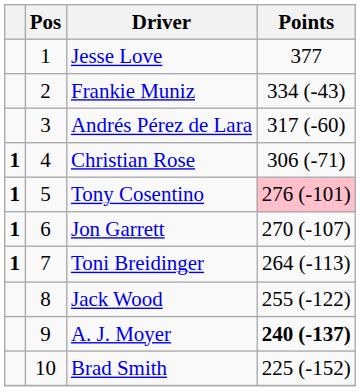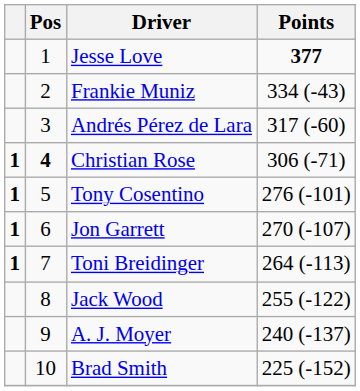Jesse Love | Points: normal -> bold
Christian Rose | Pos: normal -> bold
Tony Cosentino | Points: pink background -> no background
A. J. Moyer | Points: bold -> normal
